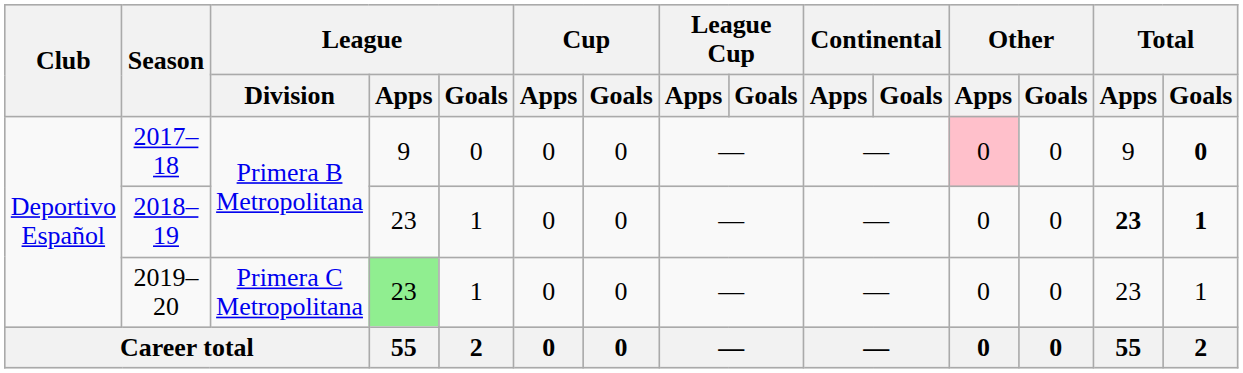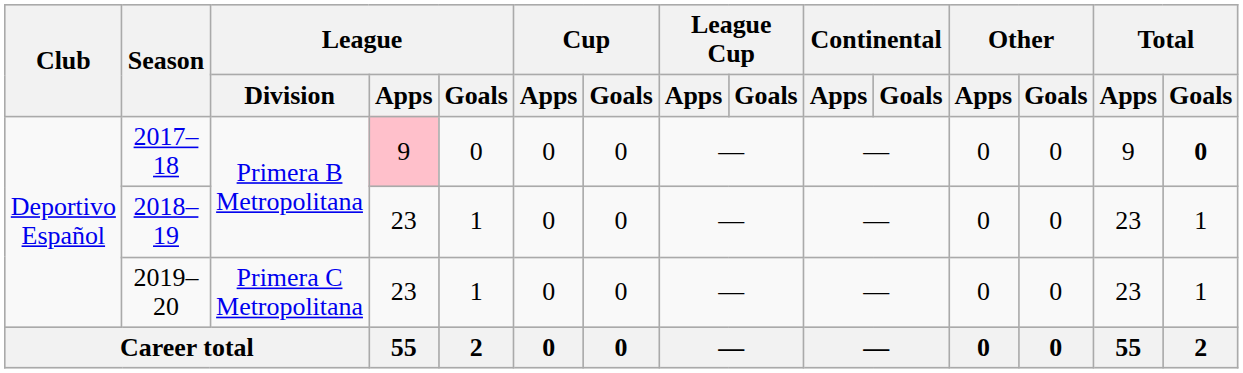2017–18 | League / Apps: no background -> pink background
2017–18 | Other / Apps: pink background -> no background
2018–19 | Total / Apps: bold -> normal
2018–19 | Total / Goals: bold -> normal
2019–20 | League / Apps: lightgreen background -> no background
